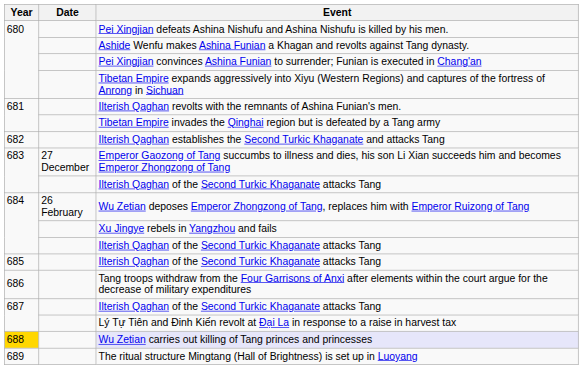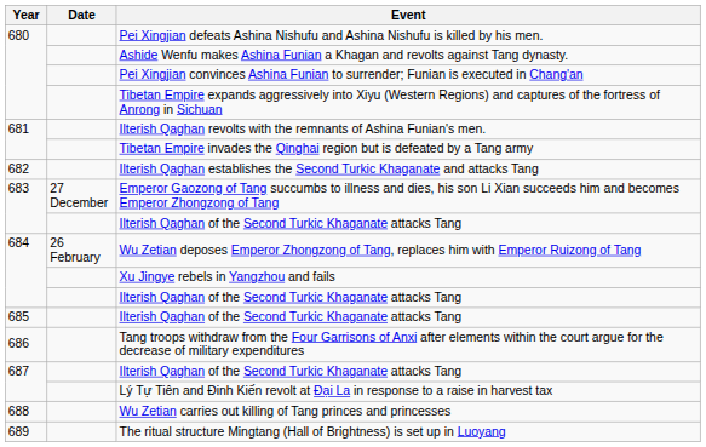Wu Zetian carries out killing of Tang princes and princesses | Year: gold background -> no background
Wu Zetian carries out killing of Tang princes and princesses | Event: lavender background -> no background
